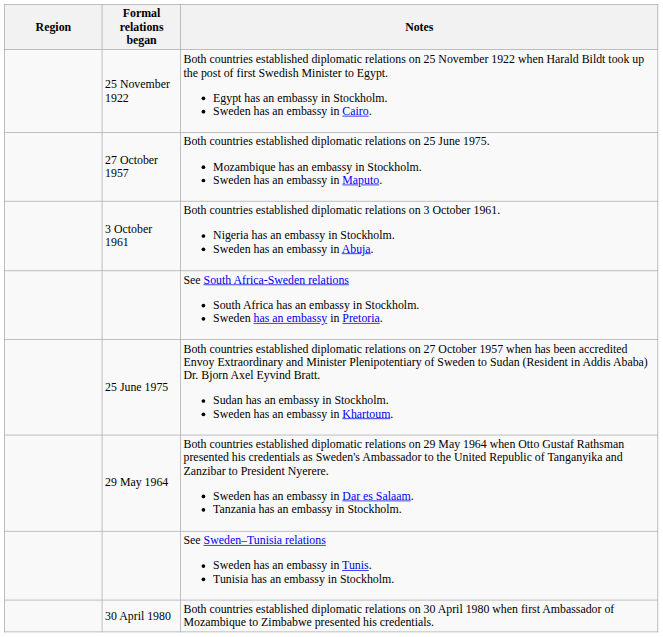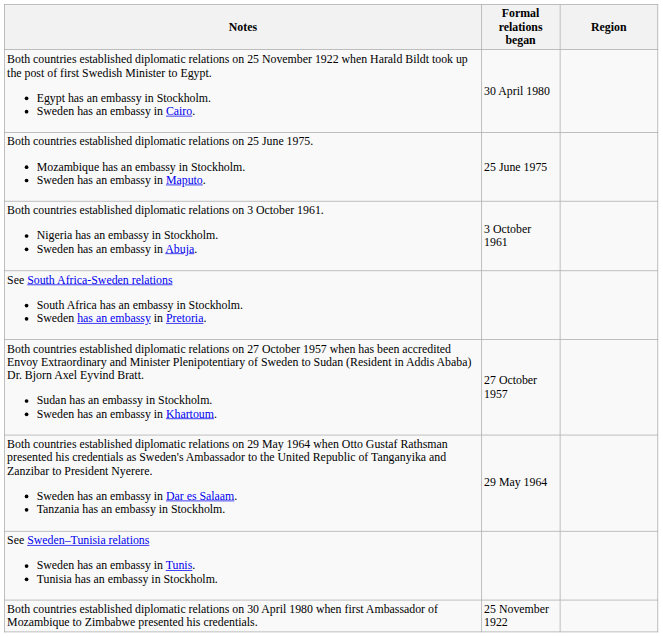columns swapped: Region <-> Notes
row 2 | Formal relations began: 25 November 1922 -> 30 April 1980
row 3 | Formal relations began: 27 October 1957 -> 25 June 1975
row 6 | Formal relations began: 25 June 1975 -> 27 October 1957
row 9 | Formal relations began: 30 April 1980 -> 25 November 1922
